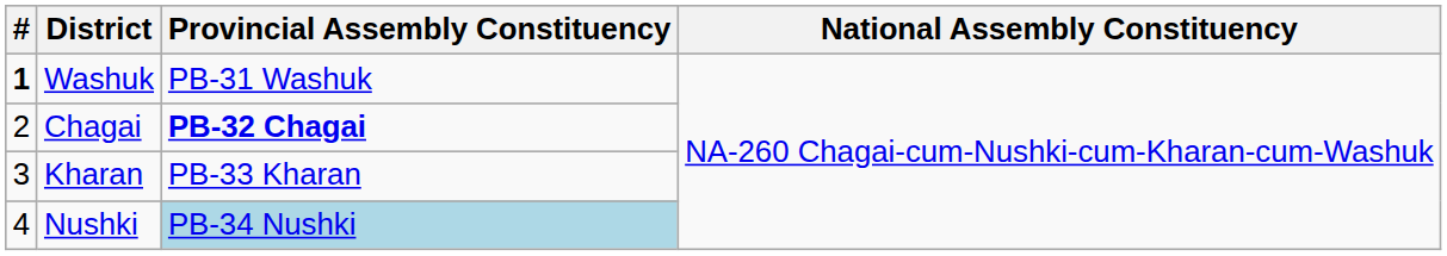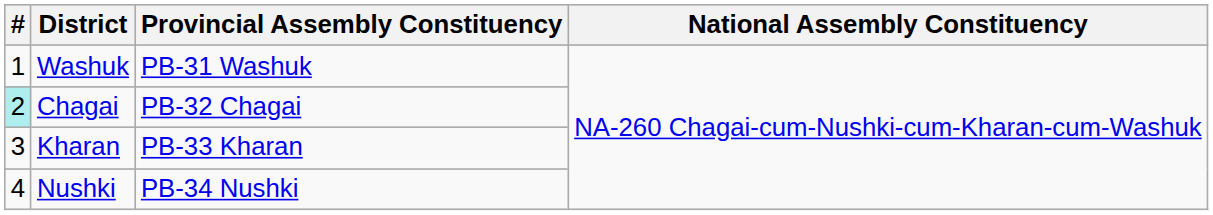Washuk | #: bold -> normal
Chagai | #: no background -> paleturquoise background
Chagai | Provincial Assembly Constituency: bold -> normal
Nushki | Provincial Assembly Constituency: lightblue background -> no background
